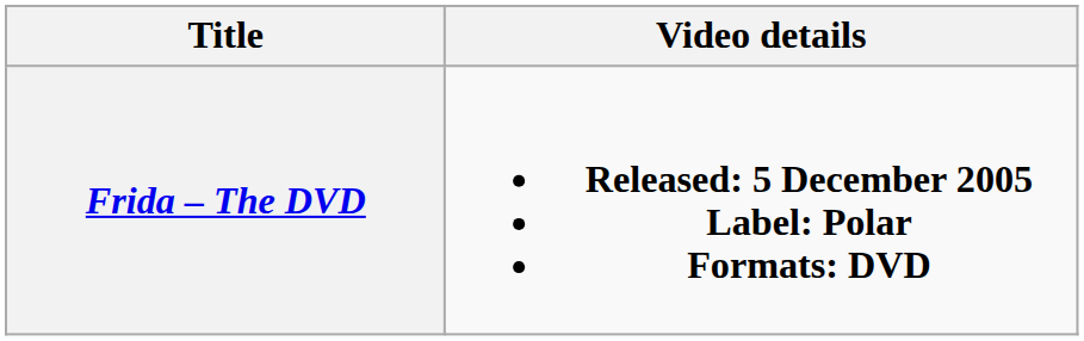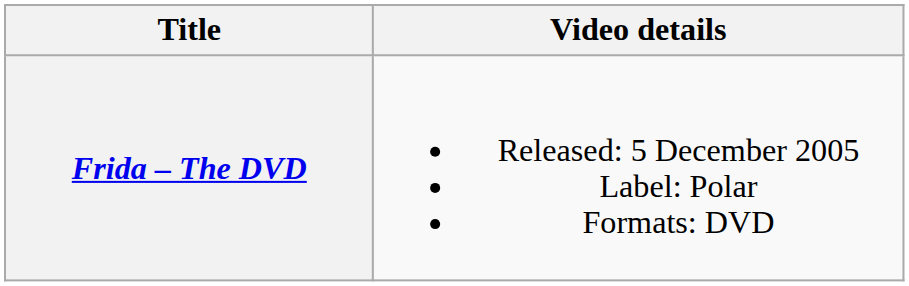Frida – The DVD | Video details: bold -> normal
